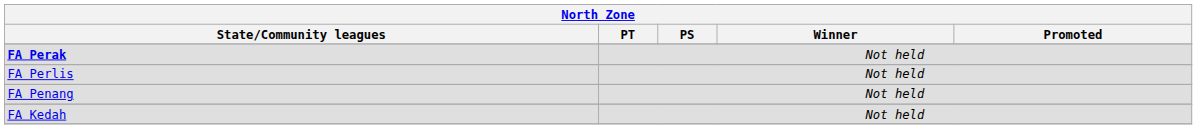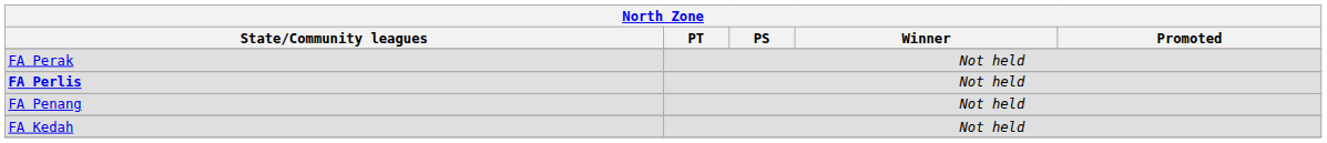FA Perak | State/Community leagues: bold -> normal
FA Perlis | State/Community leagues: normal -> bold
